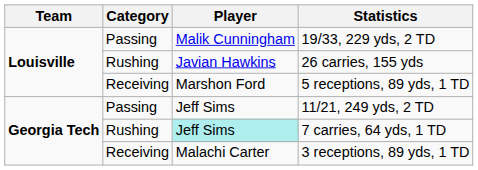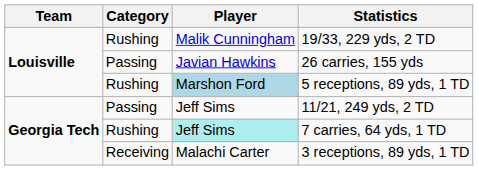19/33, 229 yds, 2 TD | Category: Passing -> Rushing
26 carries, 155 yds | Category: Rushing -> Passing
5 receptions, 89 yds, 1 TD | Category: Receiving -> Rushing
5 receptions, 89 yds, 1 TD | Player: no background -> lightblue background
